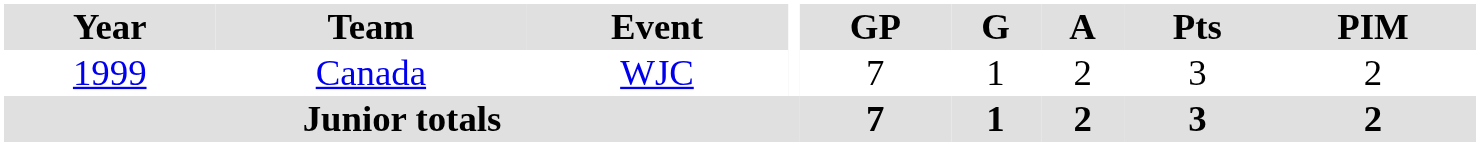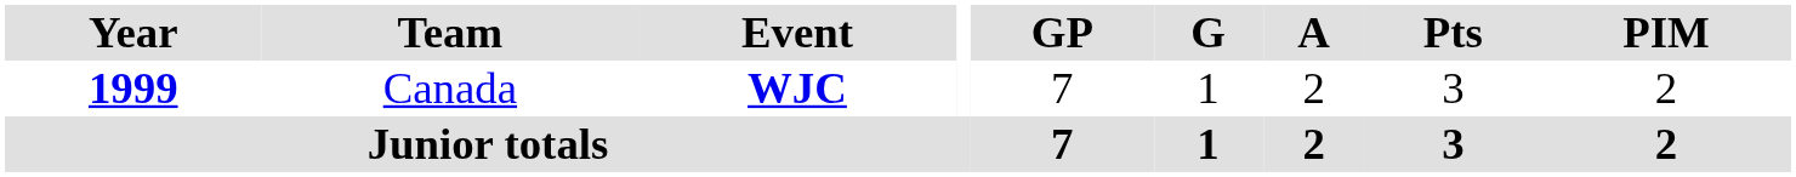Canada | Year: normal -> bold
Canada | Event: normal -> bold
